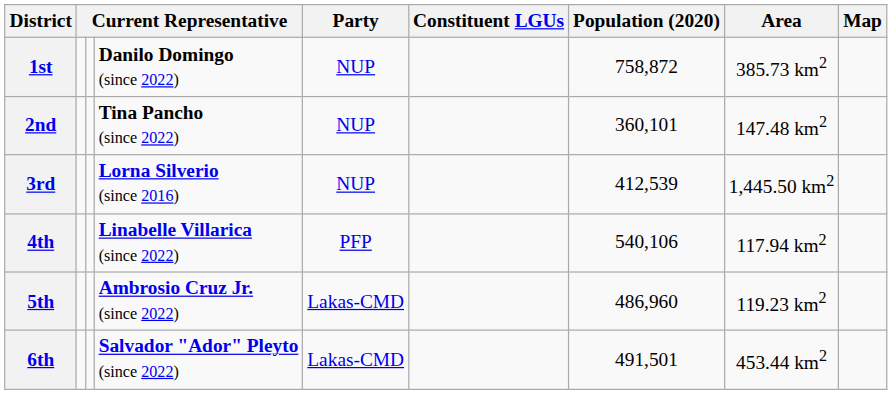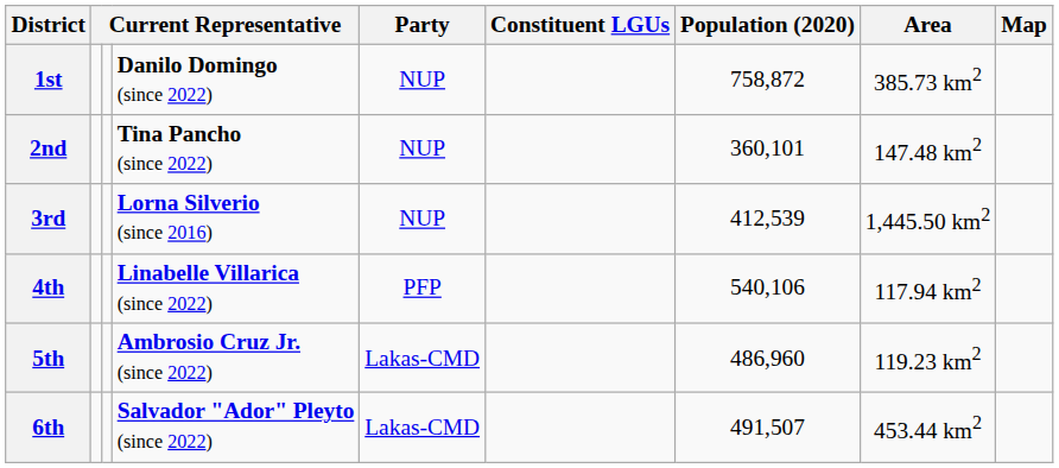6th | Population (2020): 491,501 -> 491,507
